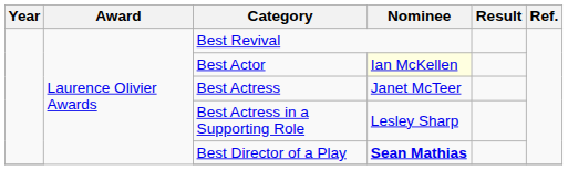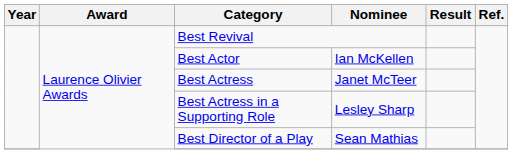Best Actor | Nominee: lightyellow background -> no background
Best Director of a Play | Nominee: bold -> normal
